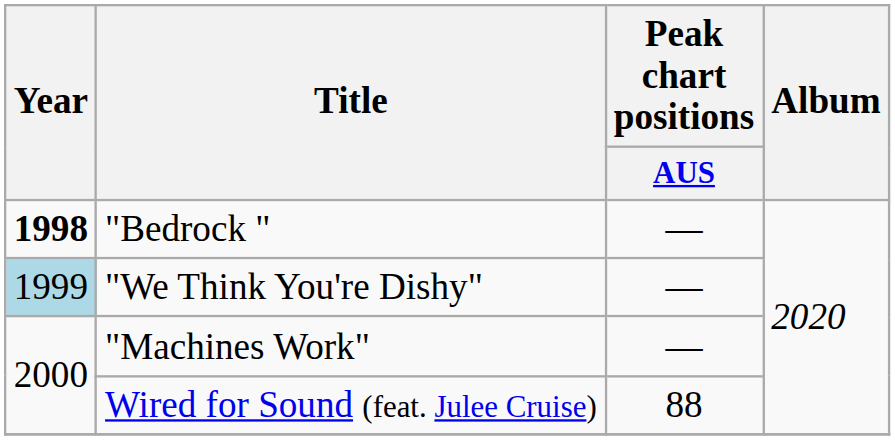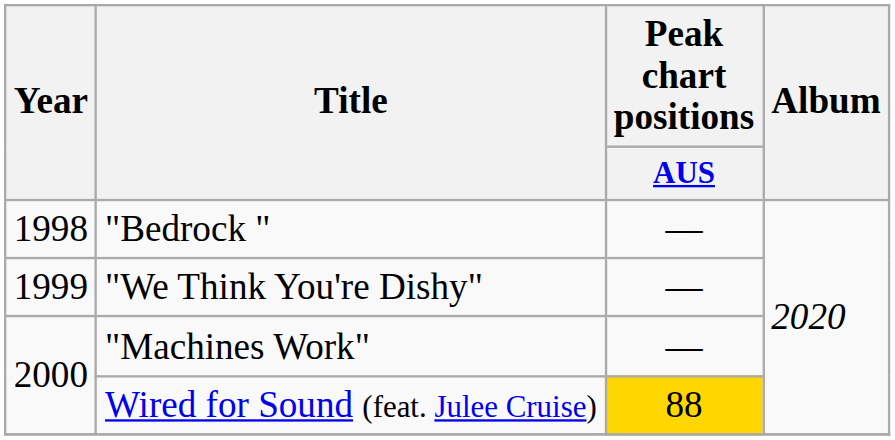"Bedrock " | Year: bold -> normal
"We Think You're Dishy" | Year: lightblue background -> no background
Wired for Sound (feat. Julee Cruise) | Peak chart positions / AUS: no background -> gold background
